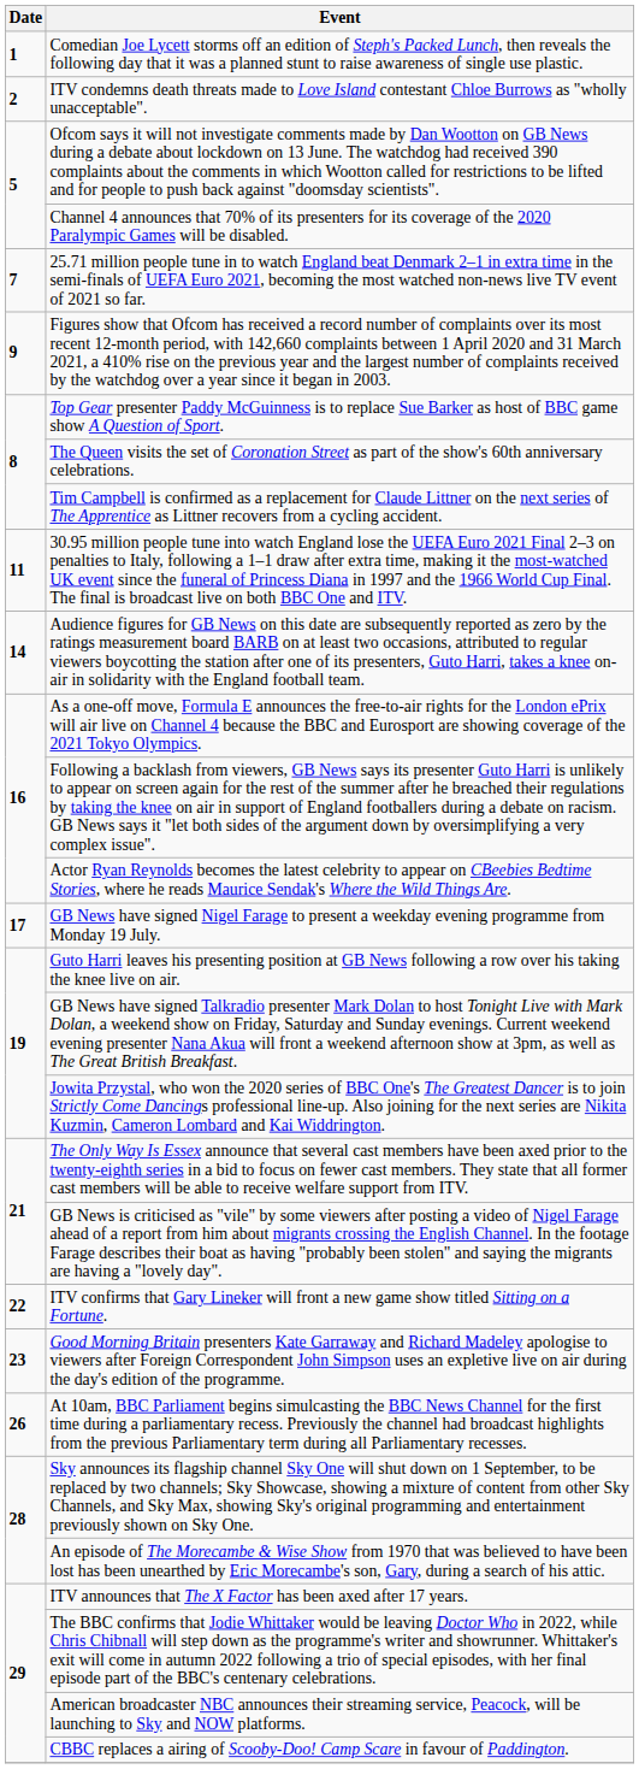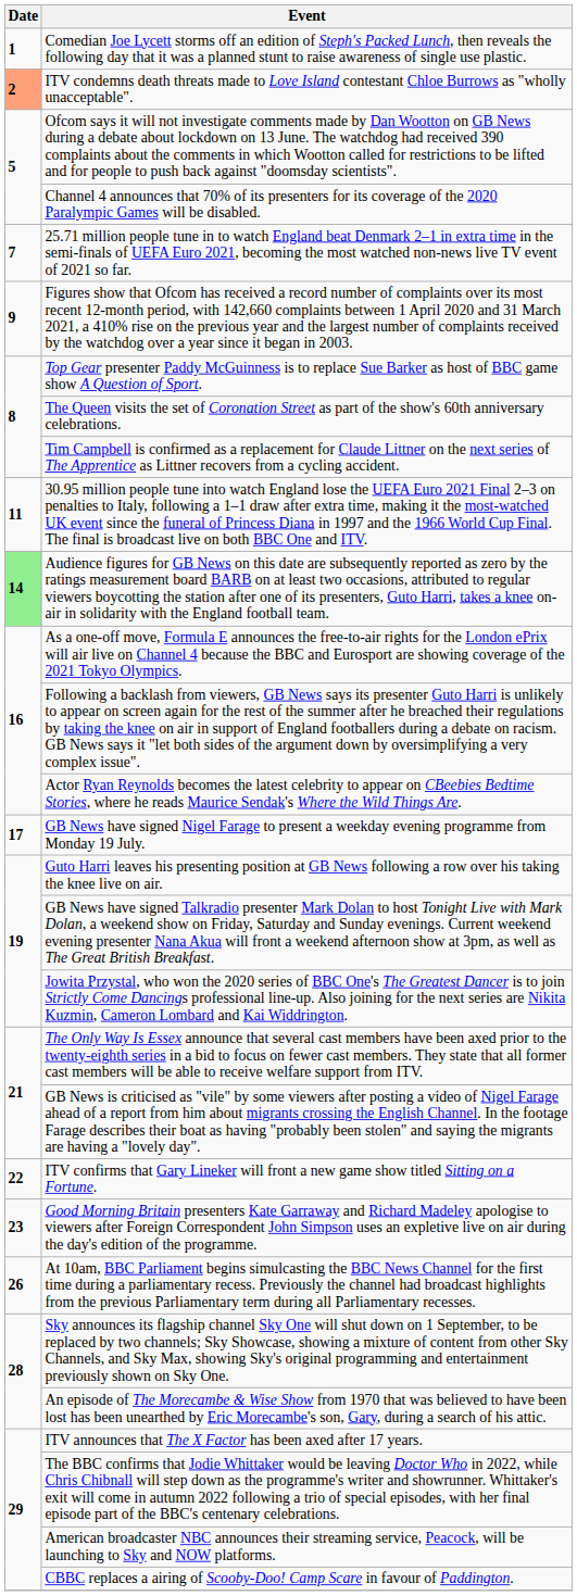row 3 | Date: no background -> lightsalmon background
row 12 | Date: no background -> lightgreen background
